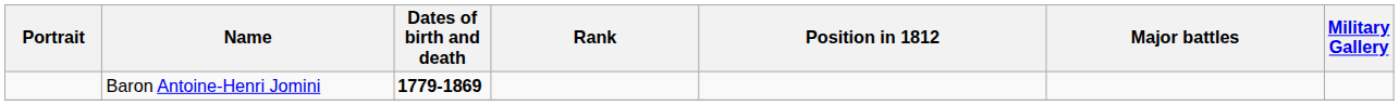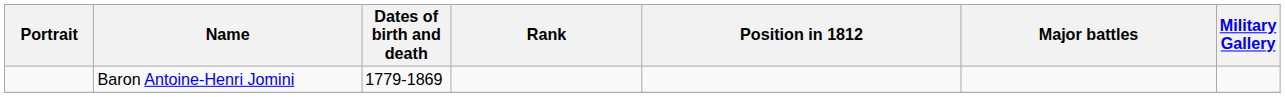Baron Antoine-Henri Jomini | Dates of birth and death: bold -> normal
